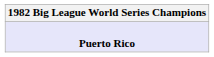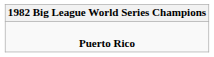row 2 | column 1: lavender background -> no background
